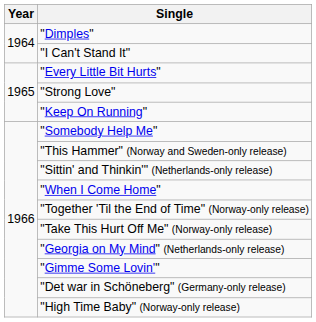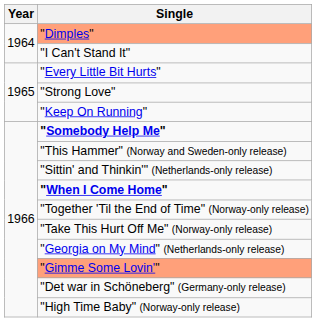"Dimples" | Single: no background -> lightsalmon background
"Somebody Help Me" | Single: normal -> bold
"When I Come Home" | Single: normal -> bold
"Gimme Some Lovin'" | Single: no background -> lightsalmon background
